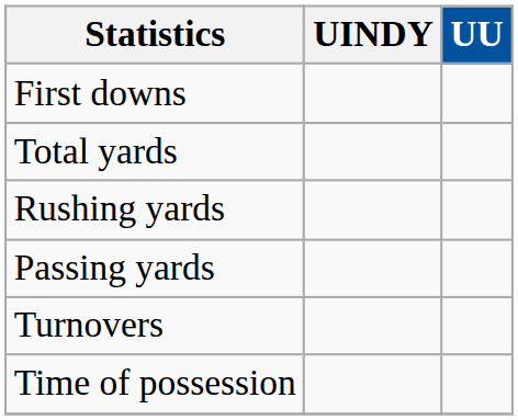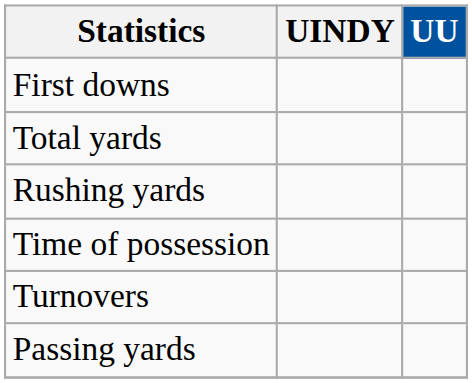rows swapped: Passing yards <-> Time of possession
